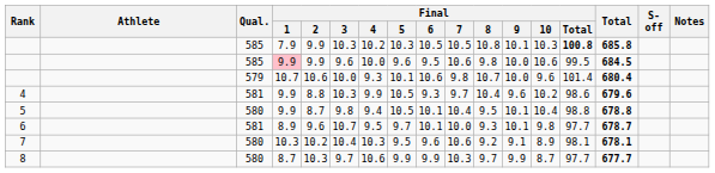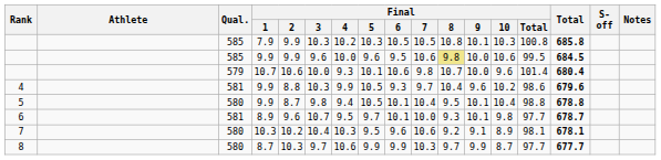row 3 | Final / Total: bold -> normal
row 4 | Final / 1: pink background -> no background
row 4 | Final / 8: no background -> khaki background
